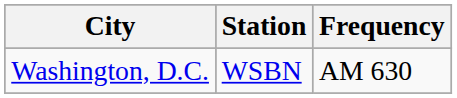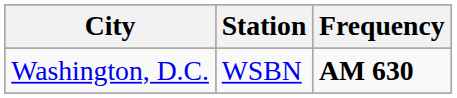Washington, D.C. | Frequency: normal -> bold
